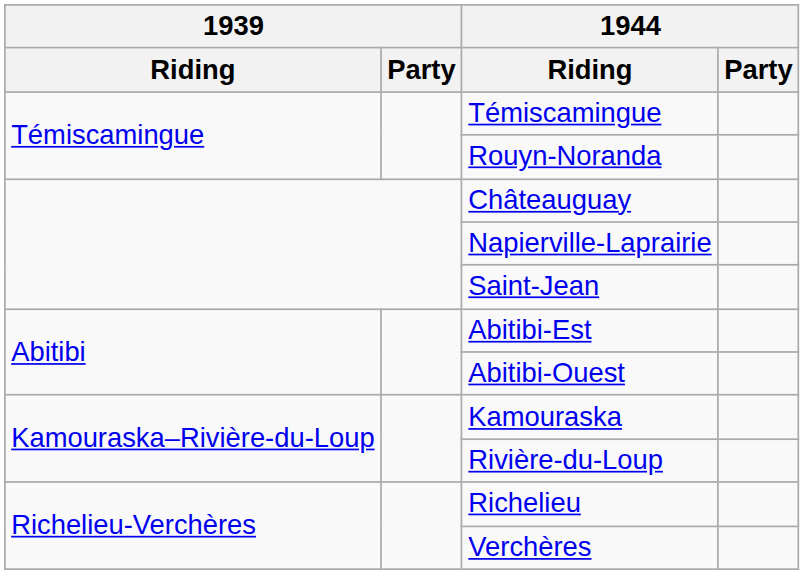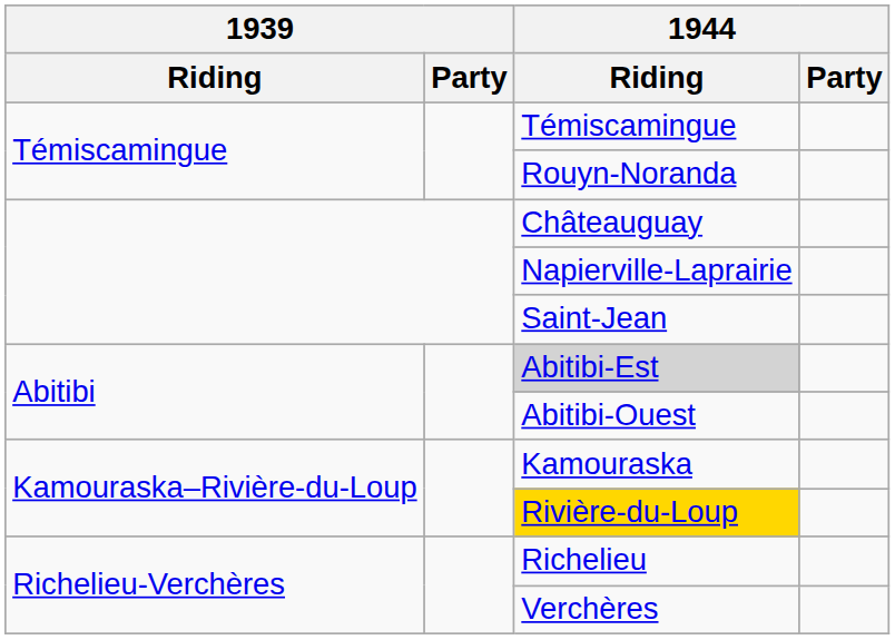Abitibi-Est | 1944 / Riding: no background -> lightgrey background
Rivière-du-Loup | 1944 / Riding: no background -> gold background
